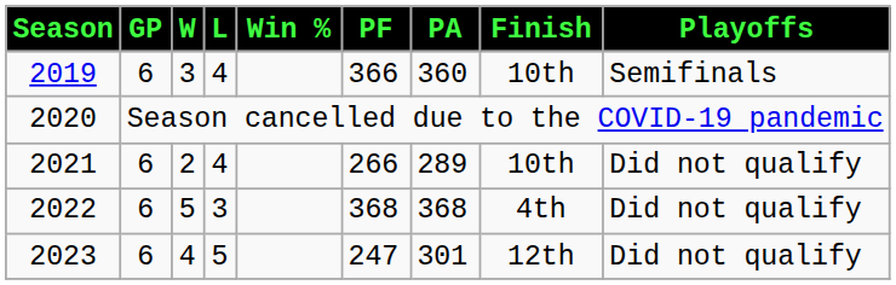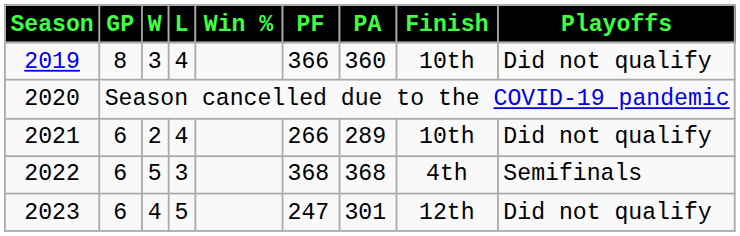2019 | GP: 6 -> 8
2019 | Playoffs: Semifinals -> Did not qualify
2022 | Playoffs: Did not qualify -> Semifinals
